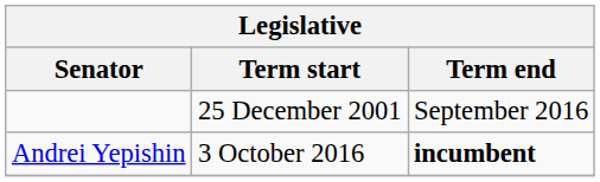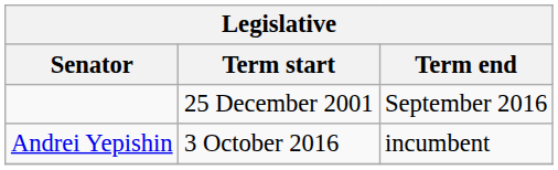Andrei Yepishin | Term end: bold -> normal
